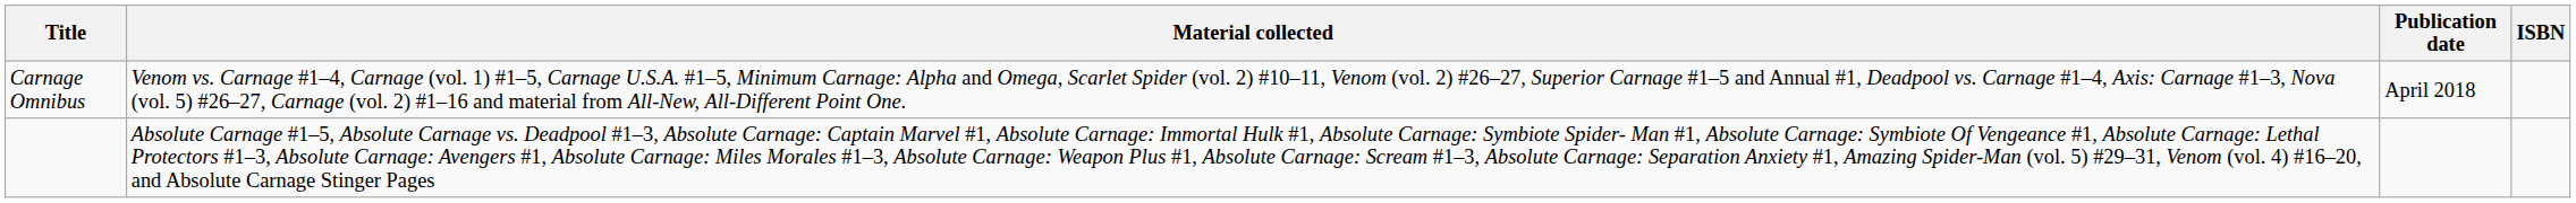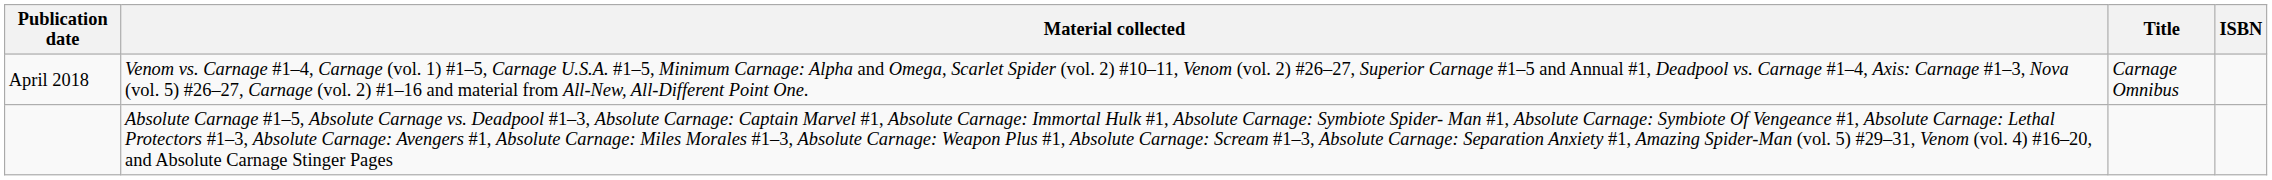columns swapped: Title <-> Publication date
